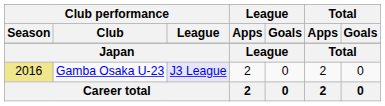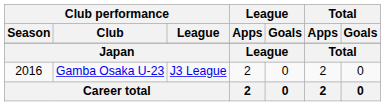Gamba Osaka U-23 | Club performance / Season: khaki background -> no background
Gamba Osaka U-23 | Club performance / League: lavender background -> no background
